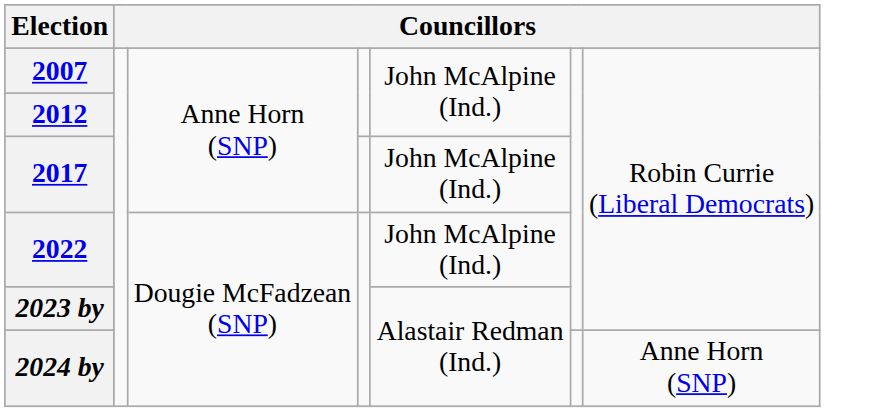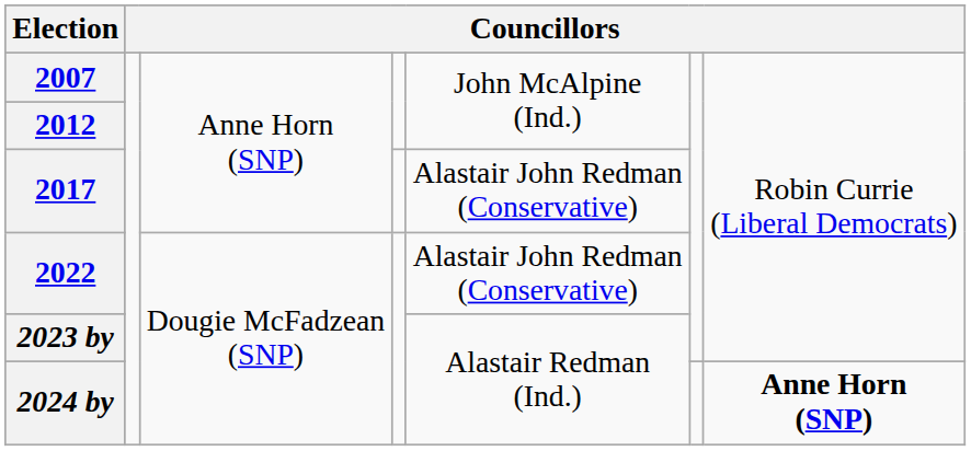2017 | column 5: John McAlpine (Ind.) -> Alastair John Redman (Conservative)
2022 | column 5: John McAlpine (Ind.) -> Alastair John Redman (Conservative)
2024 by | column 7: normal -> bold
